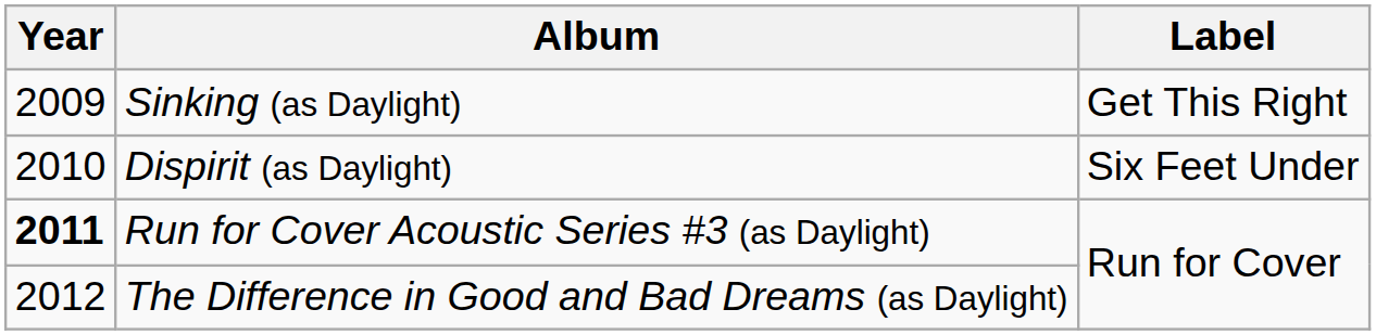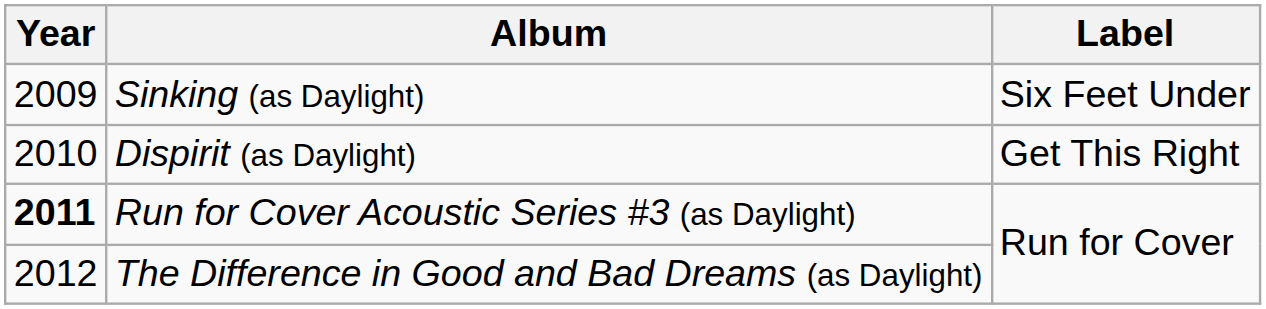Sinking (as Daylight) | Label: Get This Right -> Six Feet Under
Dispirit (as Daylight) | Label: Six Feet Under -> Get This Right
